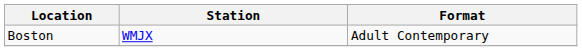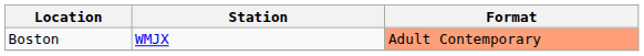Boston | Format: no background -> lightsalmon background
